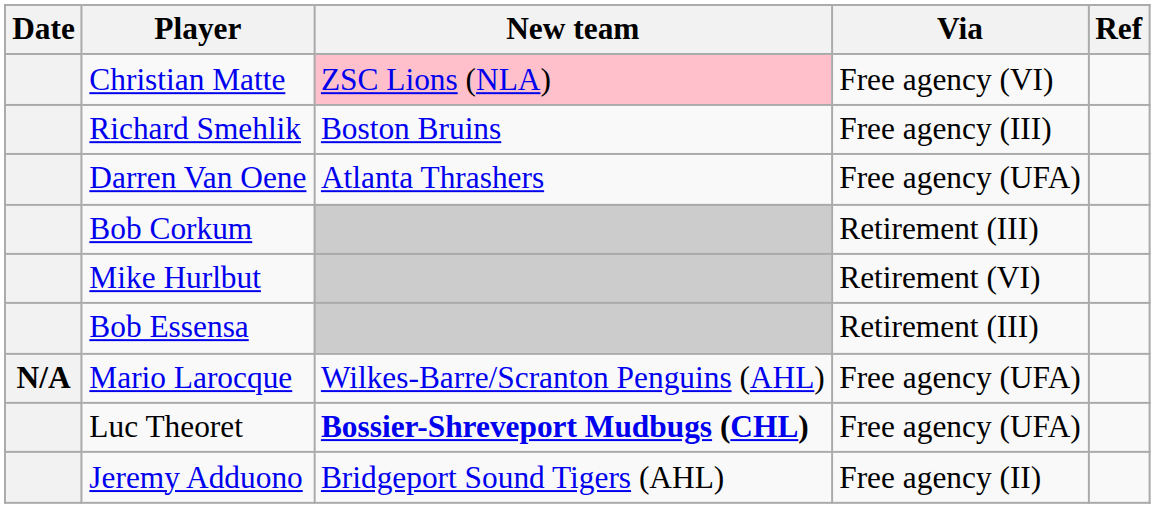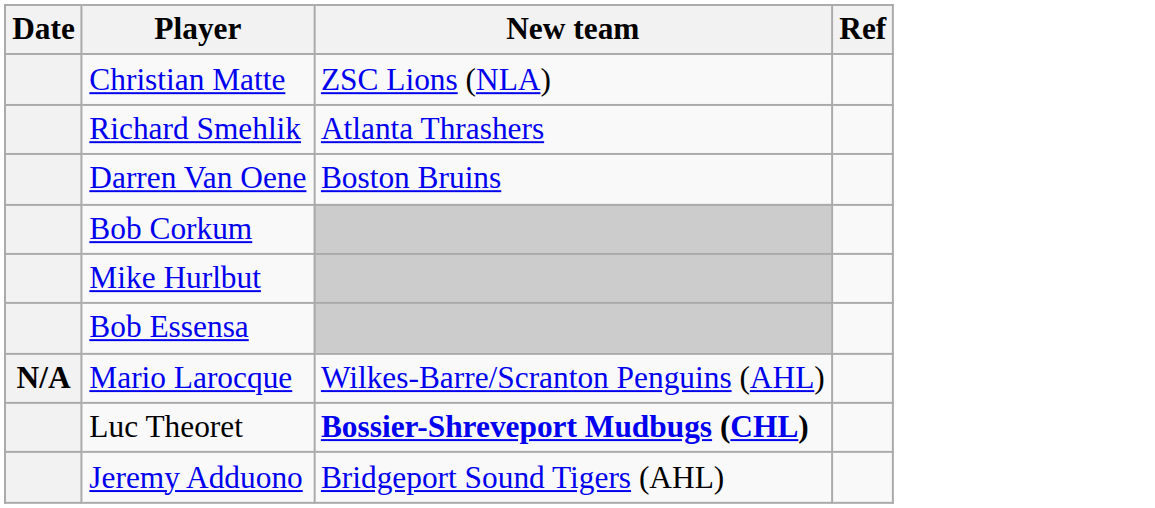- column: Via | Free agency (VI) | Free agency (III) | Free agency (UFA) | Retirement (III) | Retirement (VI) | Retirement (III) | Free agency (UFA) | Free agency (UFA) | Free agency (II)
Christian Matte | New team: pink background -> no background
Richard Smehlik | New team: Boston Bruins -> Atlanta Thrashers
Darren Van Oene | New team: Atlanta Thrashers -> Boston Bruins
